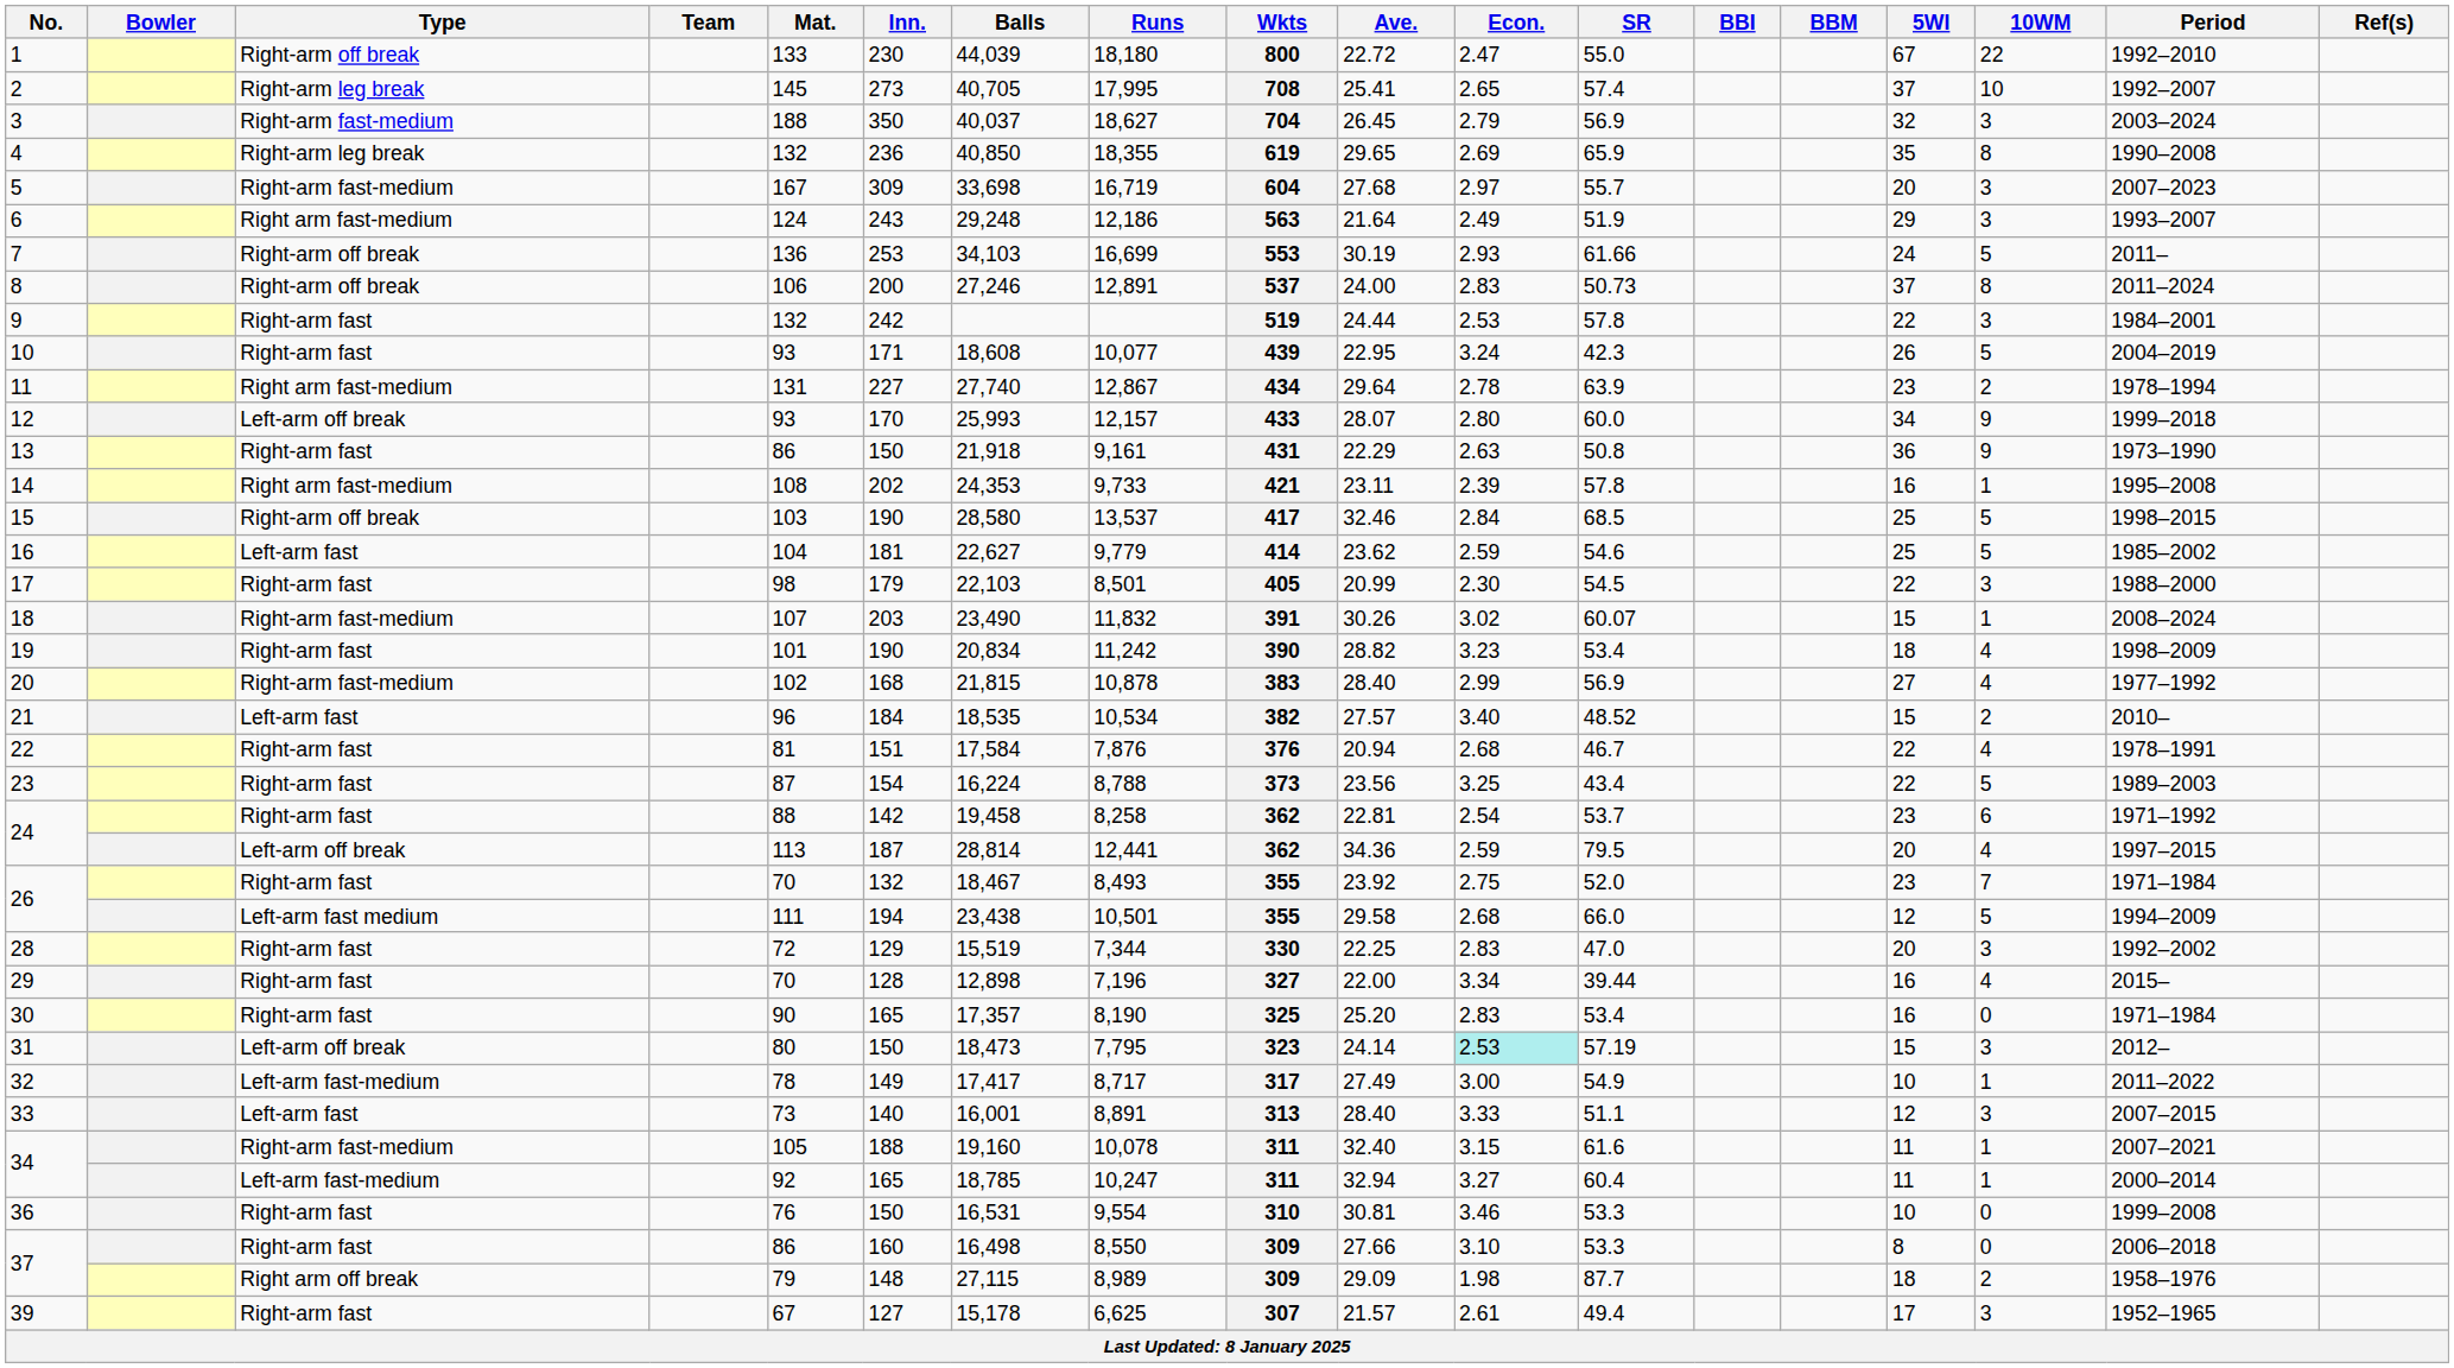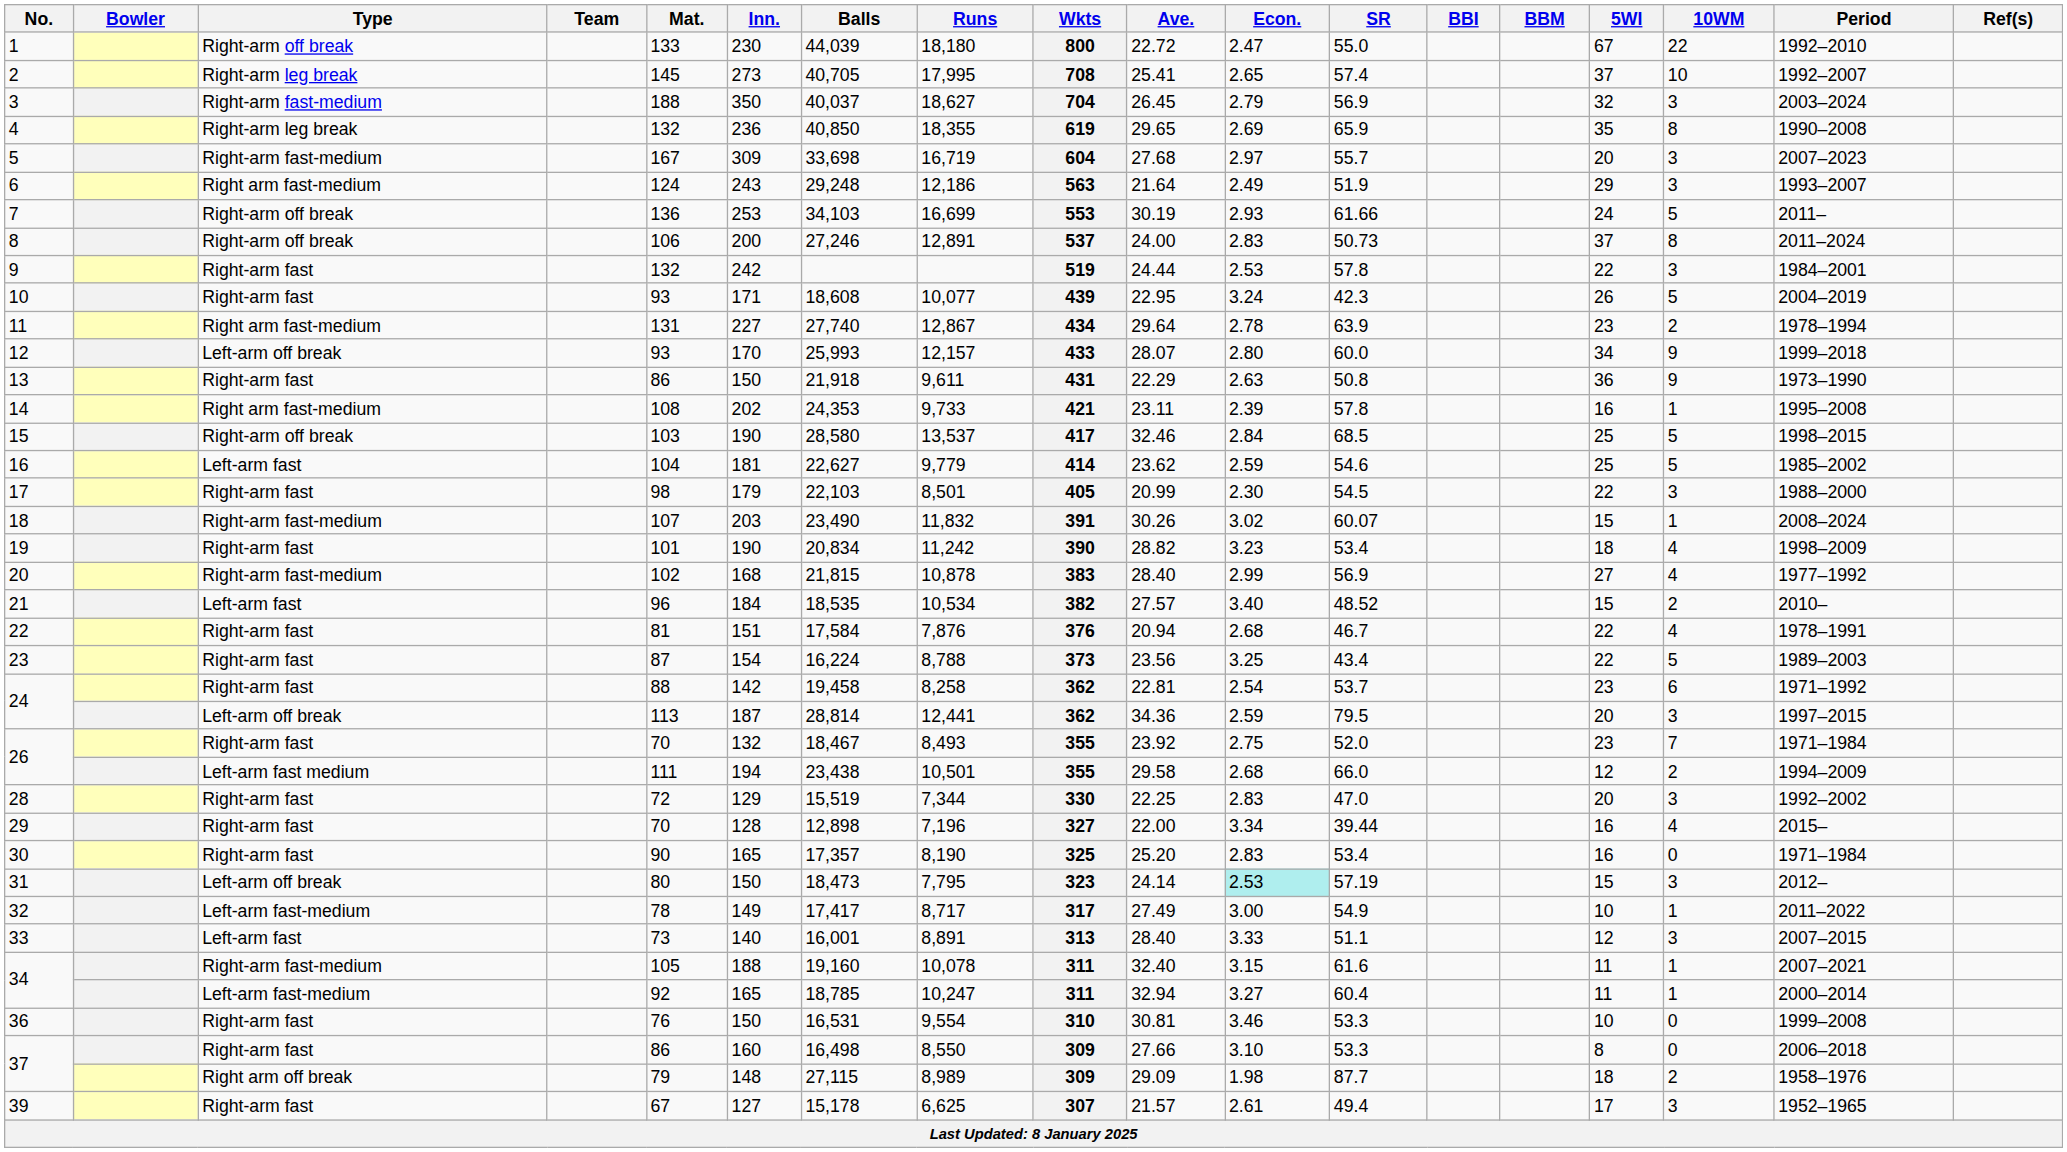13 | Runs: 9,161 -> 9,611
24 / Left-arm off break | 10WM: 4 -> 3
26 / Left-arm fast medium | 10WM: 5 -> 2
